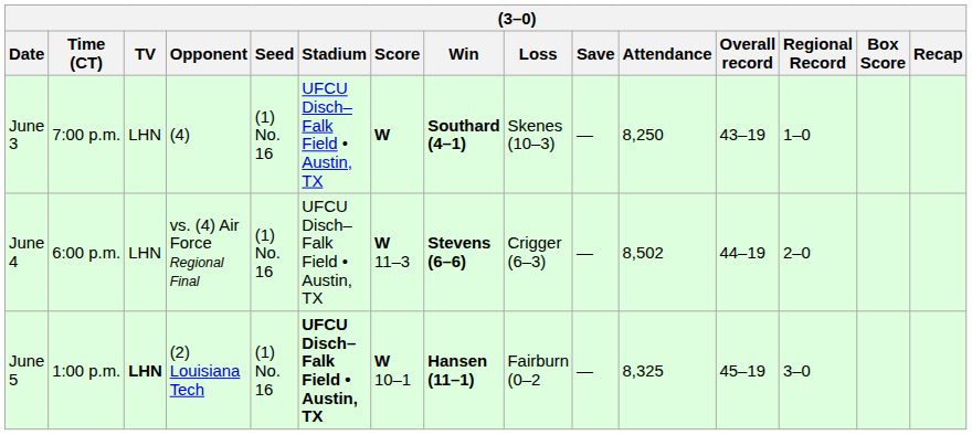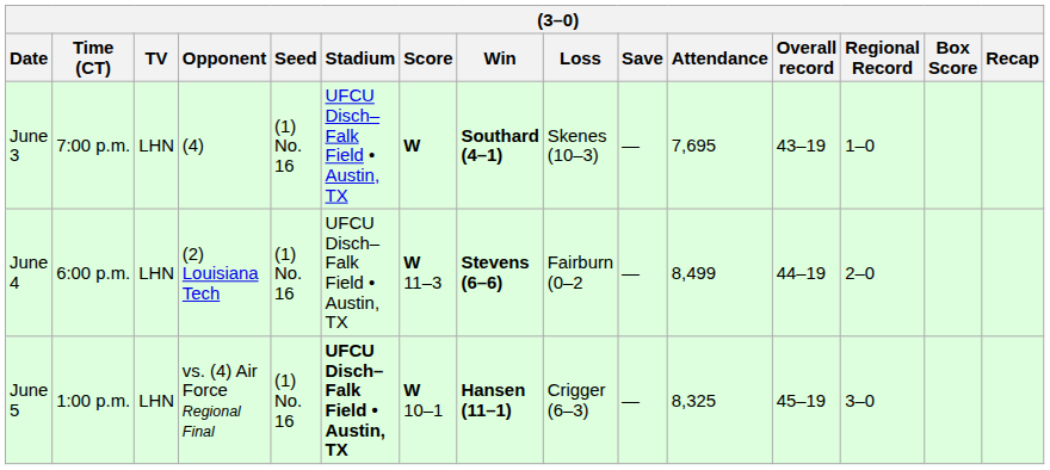June 3 | Attendance: 8,250 -> 7,695
June 4 | Opponent: vs. (4) Air Force Regional Final -> (2) Louisiana Tech
June 4 | Loss: Crigger (6–3) -> Fairburn (0–2
June 4 | Attendance: 8,502 -> 8,499
June 5 | TV: bold -> normal
June 5 | Opponent: (2) Louisiana Tech -> vs. (4) Air Force Regional Final
June 5 | Loss: Fairburn (0–2 -> Crigger (6–3)
